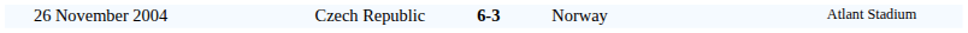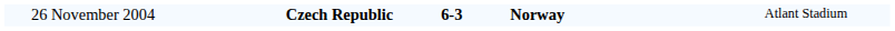Czech Republic | column 2: normal -> bold
Czech Republic | column 4: normal -> bold
